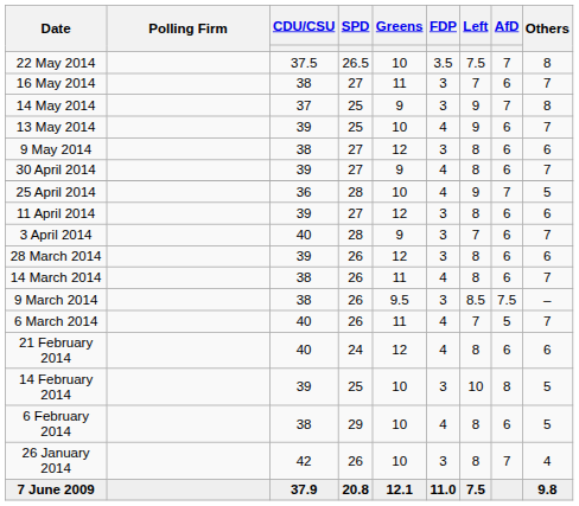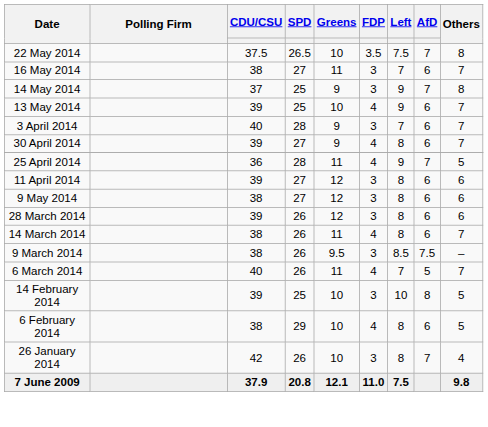rows swapped: 9 May 2014 <-> 3 April 2014
25 April 2014 | Greens: 10 -> 11
- row: 21 February 2014 | 40 | 24 | 12 | 4 | 8 | 6 | 6
